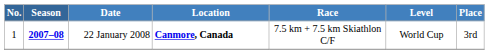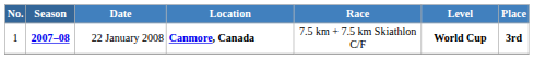22 January 2008 | Level: normal -> bold
22 January 2008 | Place: normal -> bold
